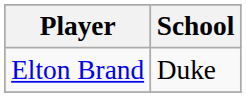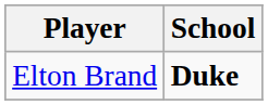Elton Brand | School: normal -> bold
